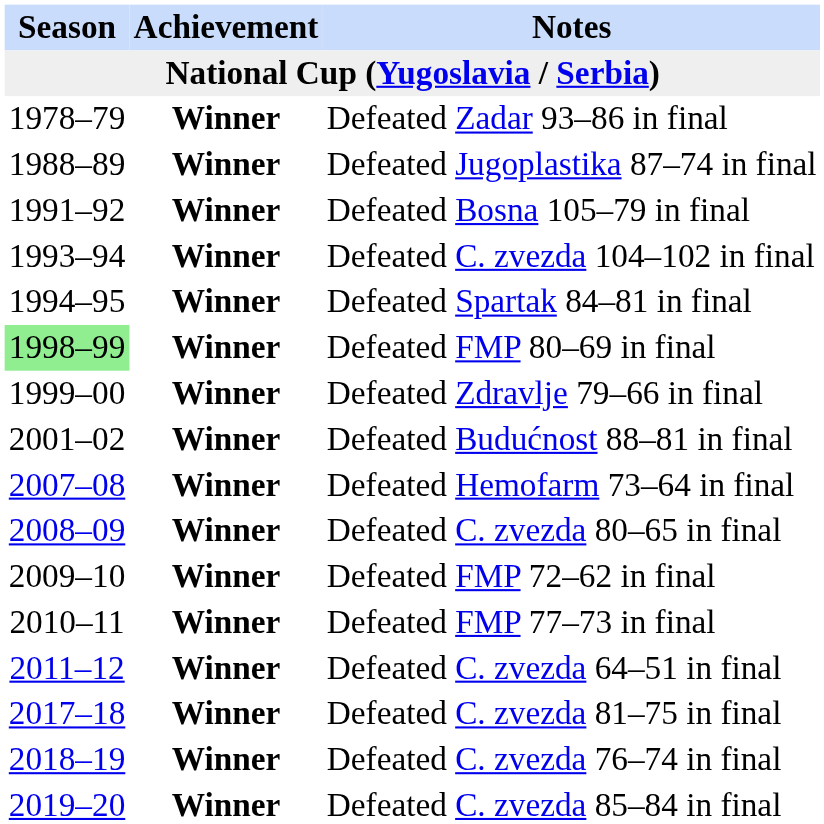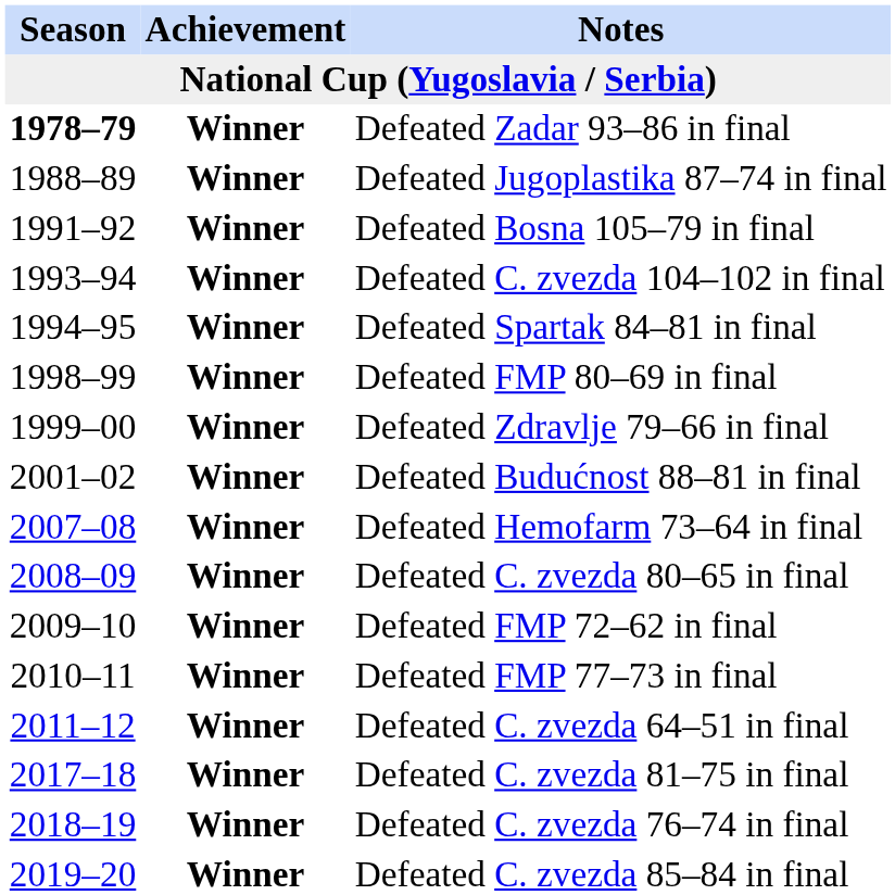Defeated Zadar 93–86 in final | Season: normal -> bold
Defeated FMP 80–69 in final | Season: lightgreen background -> no background
